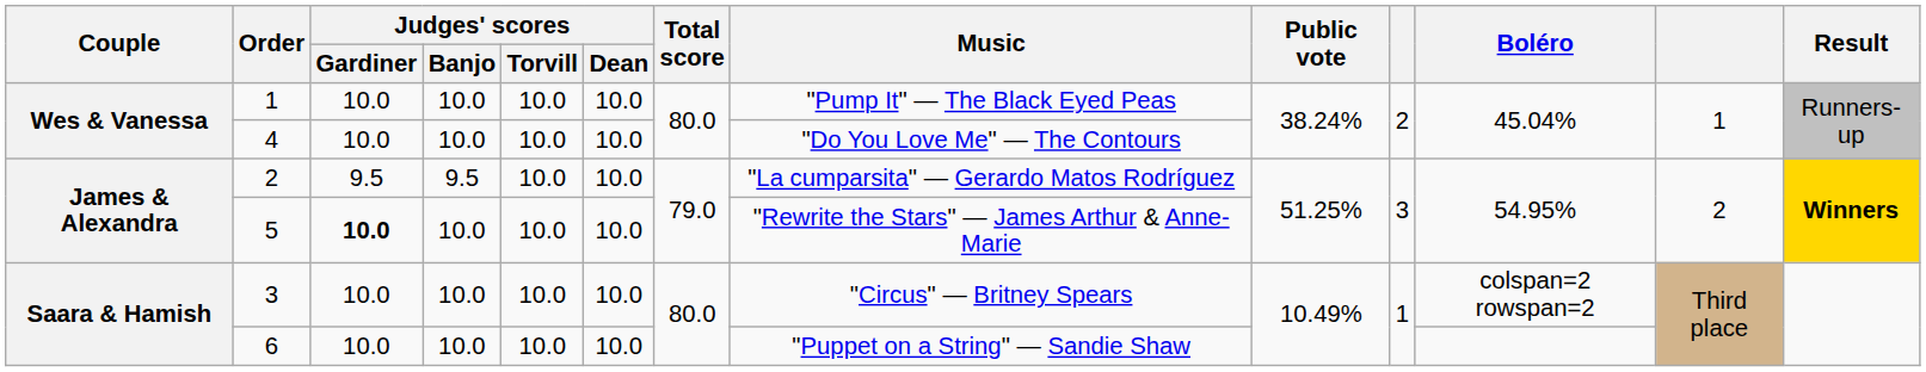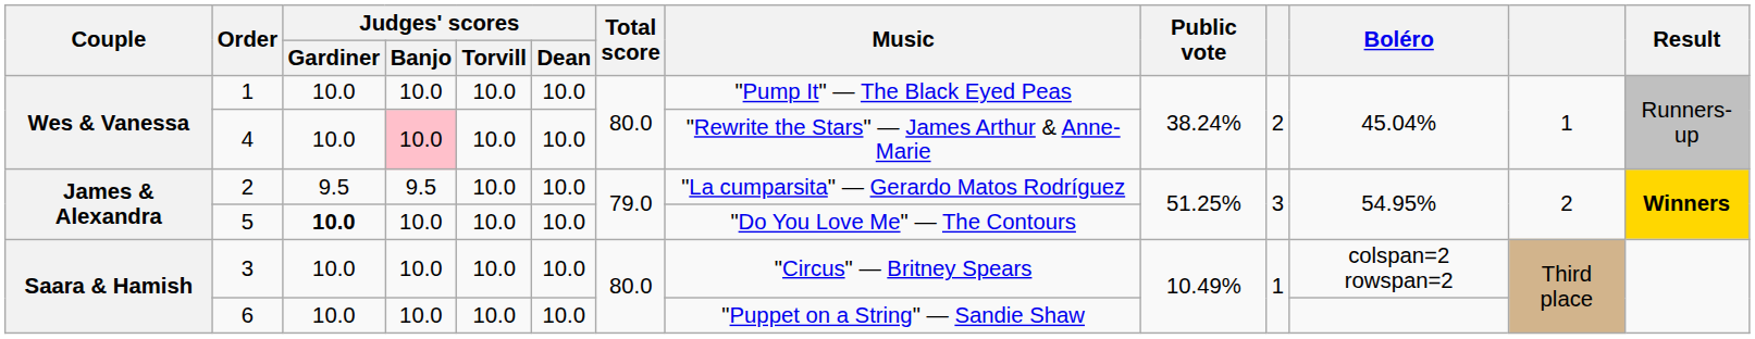4 | Judges' scores / Banjo: no background -> pink background
4 | Music: "Do You Love Me" — The Contours -> "Rewrite the Stars" — James Arthur & Anne-Marie
5 | Music: "Rewrite the Stars" — James Arthur & Anne-Marie -> "Do You Love Me" — The Contours
